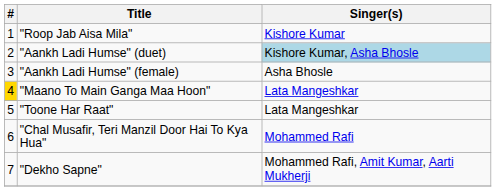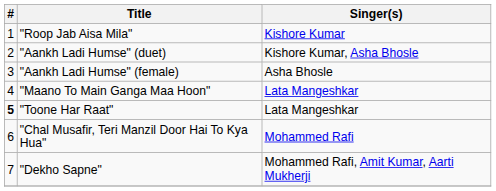"Aankh Ladi Humse" (duet) | Singer(s): lightblue background -> no background
"Maano To Main Ganga Maa Hoon" | #: gold background -> no background
"Toone Har Raat" | #: normal -> bold
